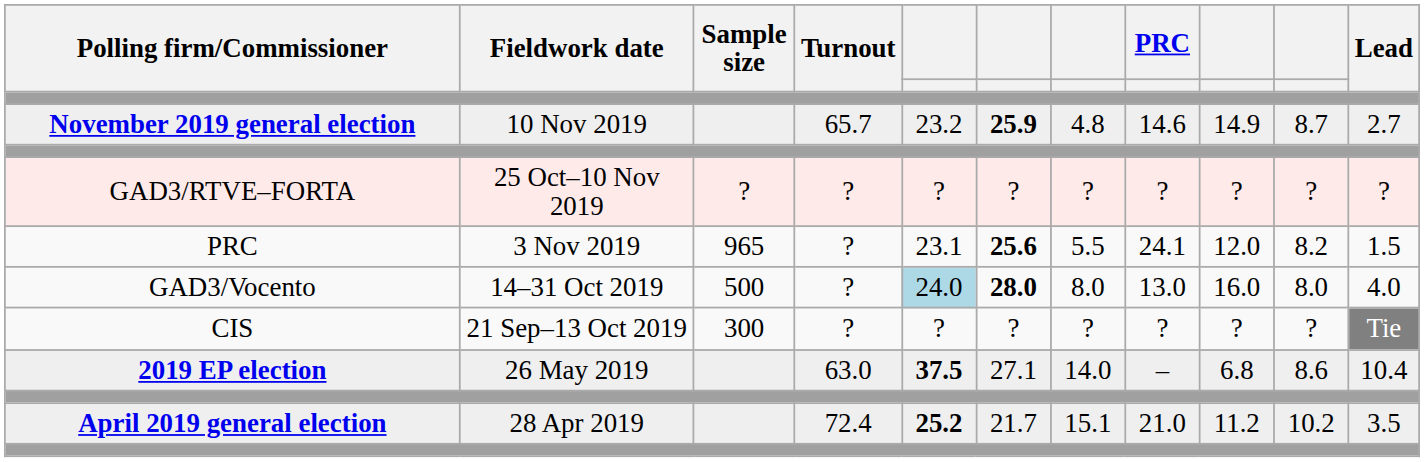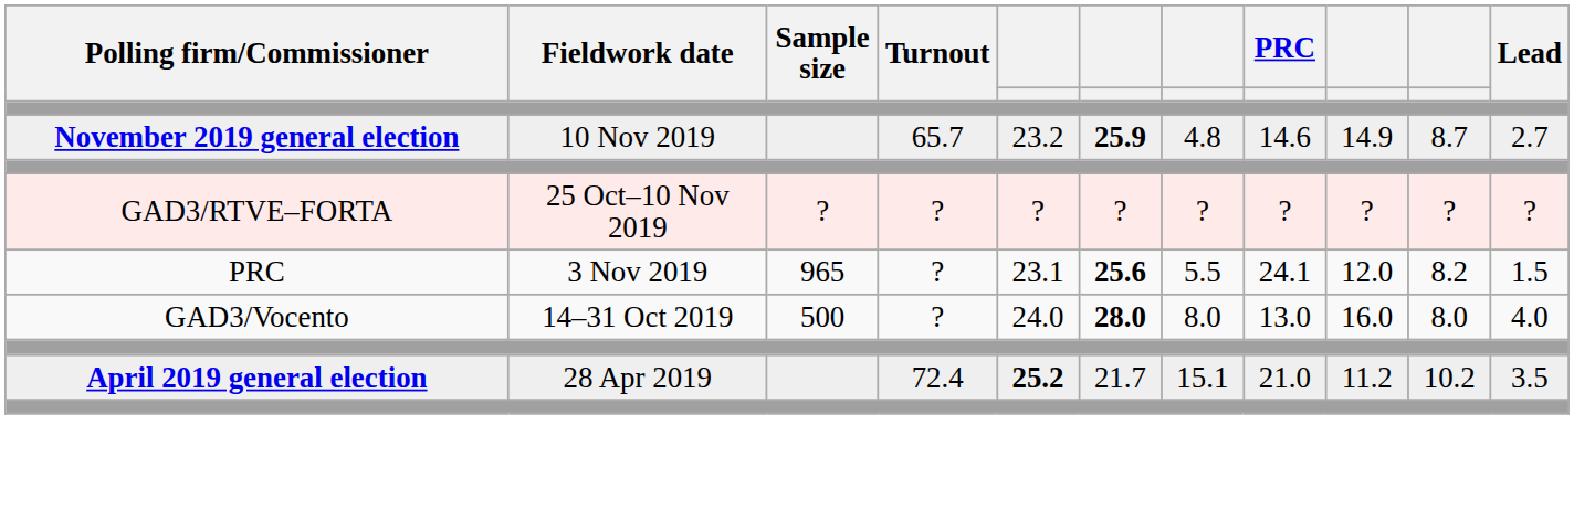GAD3/Vocento | column 5: lightblue background -> no background
- row: CIS | 21 Sep–13 Oct 2019 | 300 | ? | ? | ? | ? | ? | ? | ? | Tie
- row: 2019 EP election | 26 May 2019 | 63.0 | 37.5 | 27.1 | 14.0 | – | 6.8 | 8.6 | 10.4
